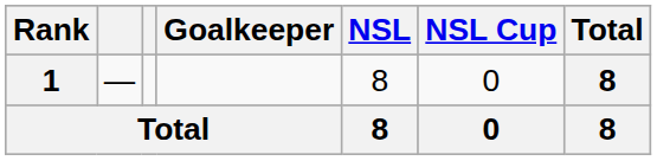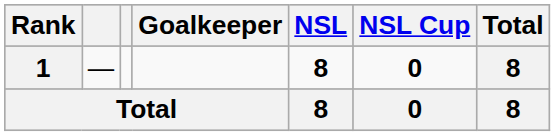1 | NSL: normal -> bold
1 | NSL Cup: normal -> bold
